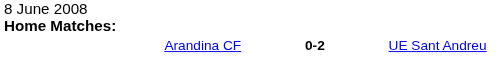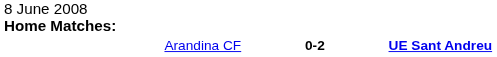Arandina CF | column 3: normal -> bold
